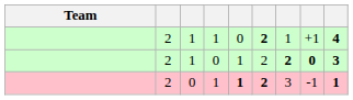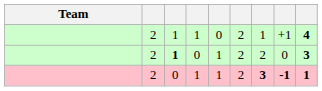row 2 | column 6: bold -> normal
row 3 | column 3: normal -> bold
row 3 | column 7: bold -> normal
row 3 | column 8: bold -> normal
row 4 | column 5: bold -> normal
row 4 | column 6: bold -> normal
row 4 | column 7: normal -> bold
row 4 | column 8: normal -> bold
